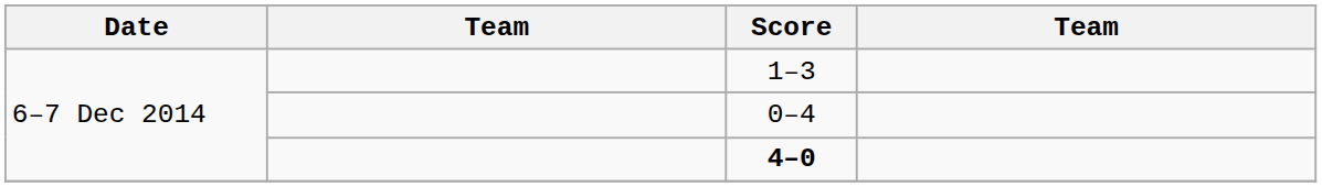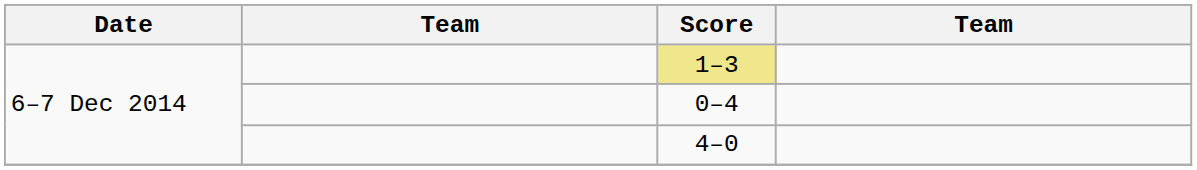1–3 | Score: no background -> khaki background
4–0 | Score: bold -> normal
